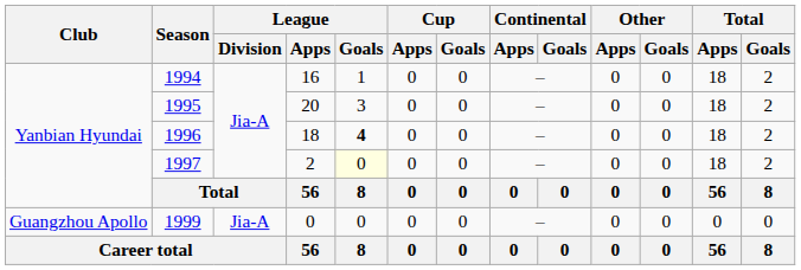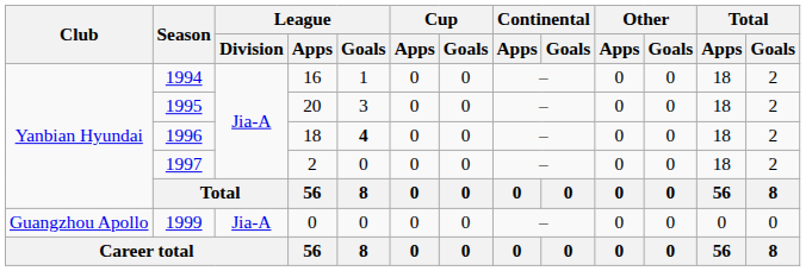1997 | League / Goals: lightyellow background -> no background
